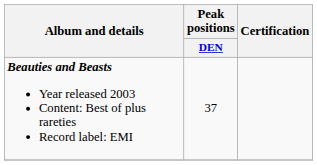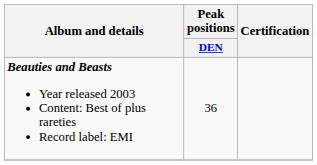row 3 | Peak positions / DEN: 37 -> 36
